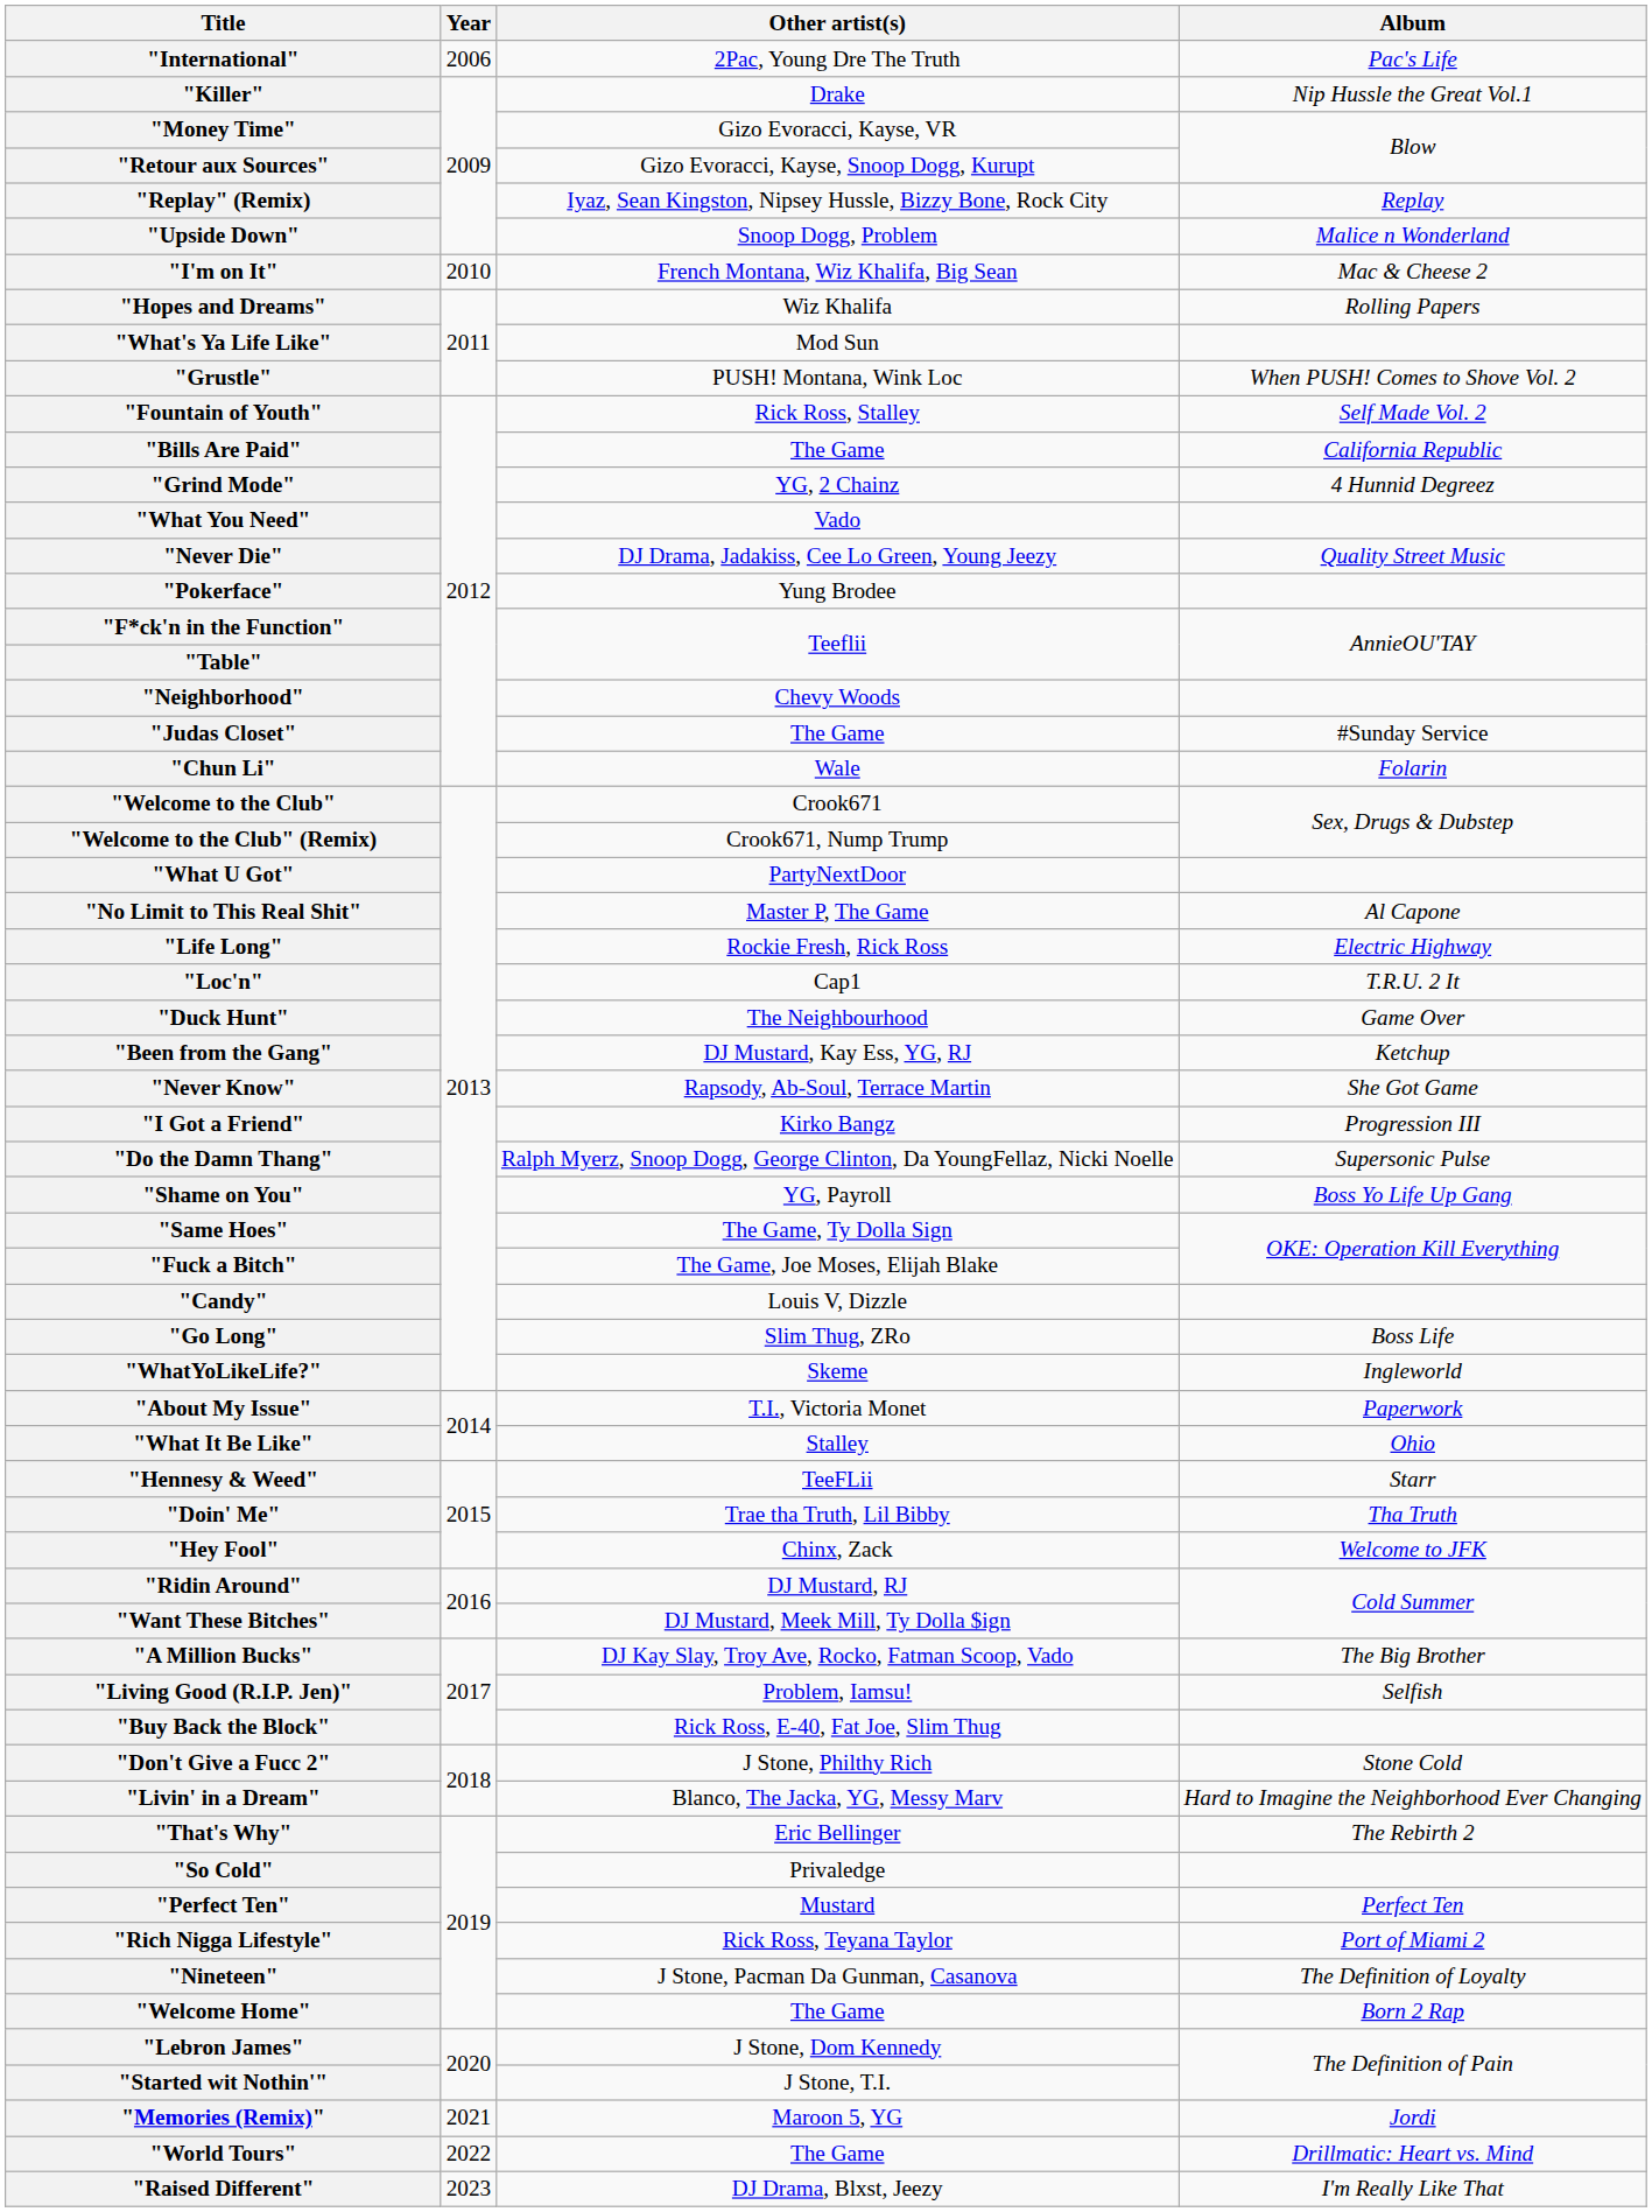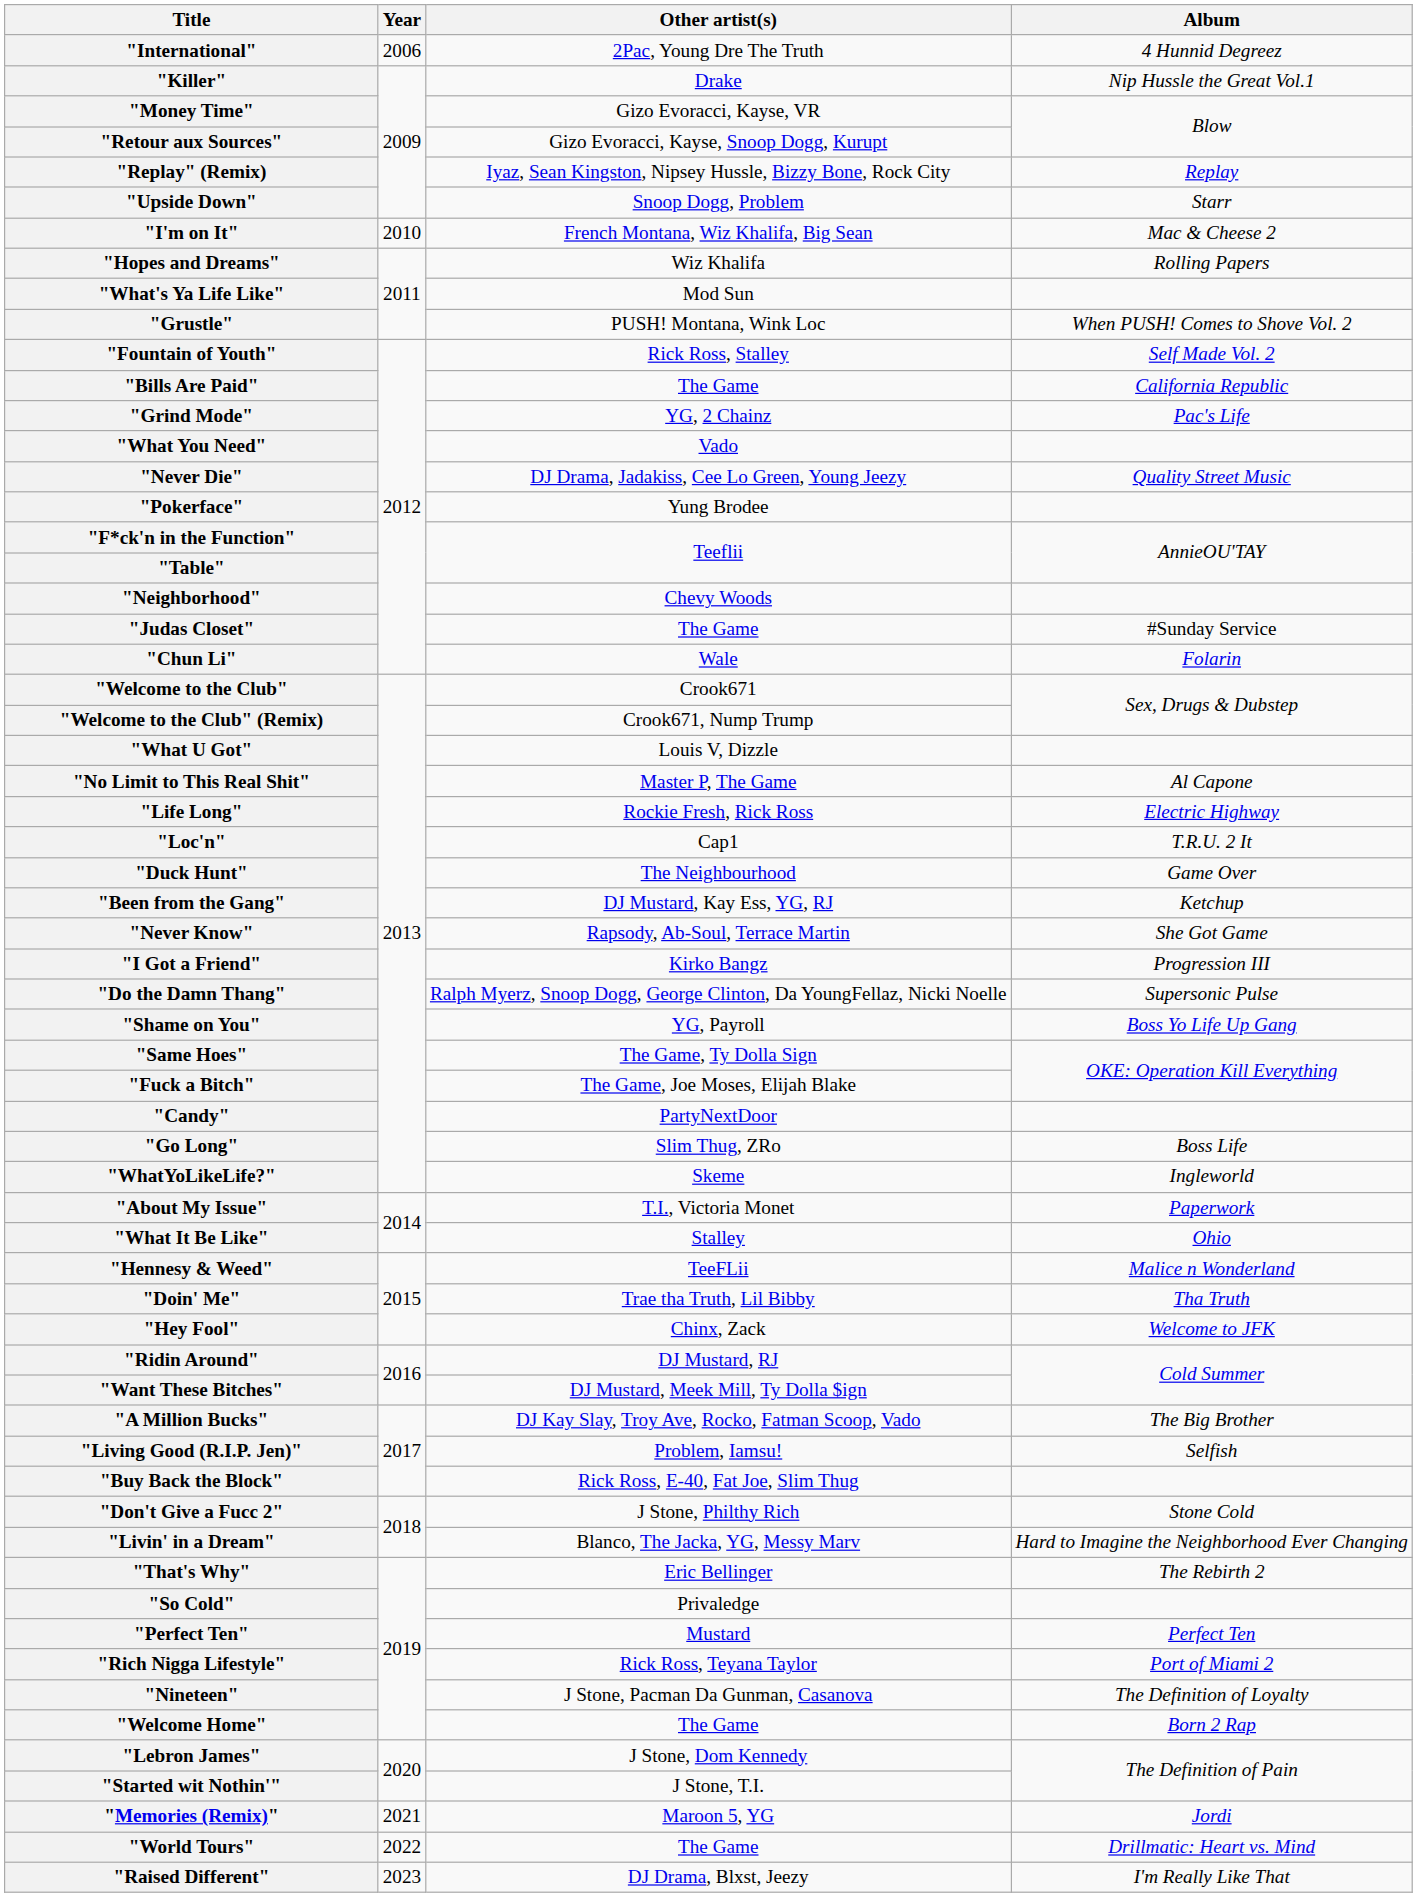"International" | Album: Pac's Life -> 4 Hunnid Degreez
"Upside Down" | Album: Malice n Wonderland -> Starr
"Grind Mode" | Album: 4 Hunnid Degreez -> Pac's Life
"What U Got" | Other artist(s): PartyNextDoor -> Louis V, Dizzle
"Candy" | Other artist(s): Louis V, Dizzle -> PartyNextDoor
"Hennesy & Weed" | Album: Starr -> Malice n Wonderland
